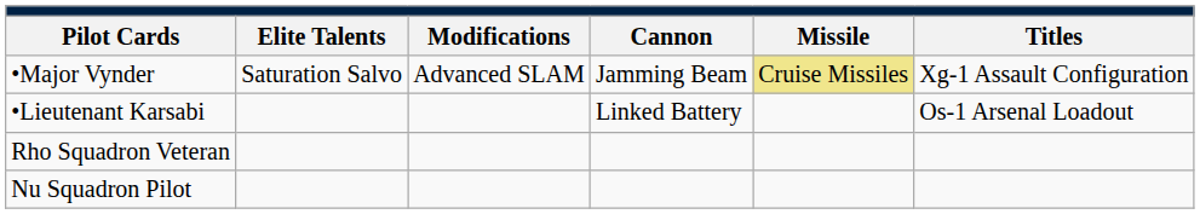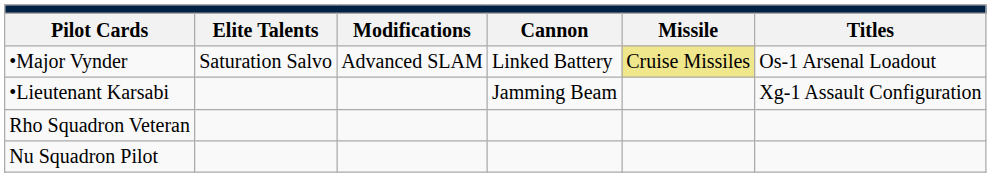•Major Vynder | column 4: Jamming Beam -> Linked Battery
•Major Vynder | column 6: Xg-1 Assault Configuration -> Os-1 Arsenal Loadout
•Lieutenant Karsabi | column 4: Linked Battery -> Jamming Beam
•Lieutenant Karsabi | column 6: Os-1 Arsenal Loadout -> Xg-1 Assault Configuration
